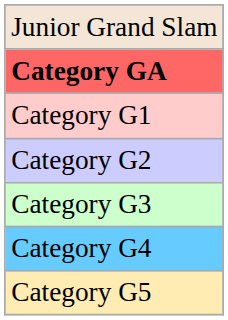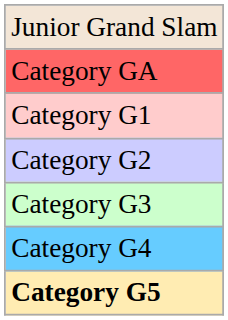row 2 | column 1: bold -> normal
row 7 | column 1: normal -> bold
